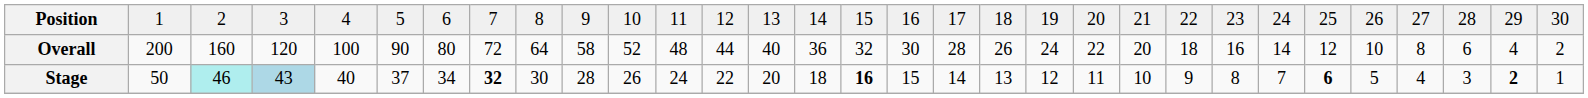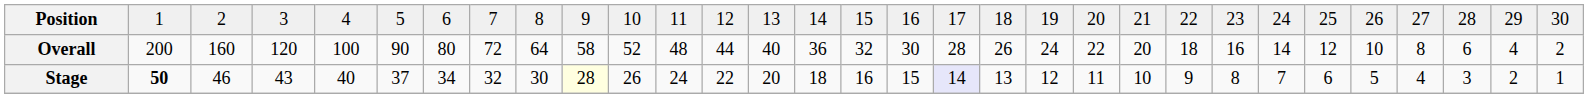Stage | column 2: normal -> bold
Stage | column 3: paleturquoise background -> no background
Stage | column 4: lightblue background -> no background
Stage | column 8: bold -> normal
Stage | column 10: no background -> lightyellow background
Stage | column 16: bold -> normal
Stage | column 18: no background -> lavender background
Stage | column 26: bold -> normal
Stage | column 30: bold -> normal
